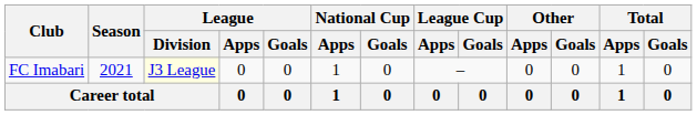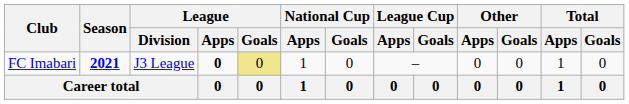FC Imabari | Season: normal -> bold
FC Imabari | League / Division: lightyellow background -> no background
FC Imabari | League / Apps: normal -> bold
FC Imabari | League / Goals: no background -> khaki background
